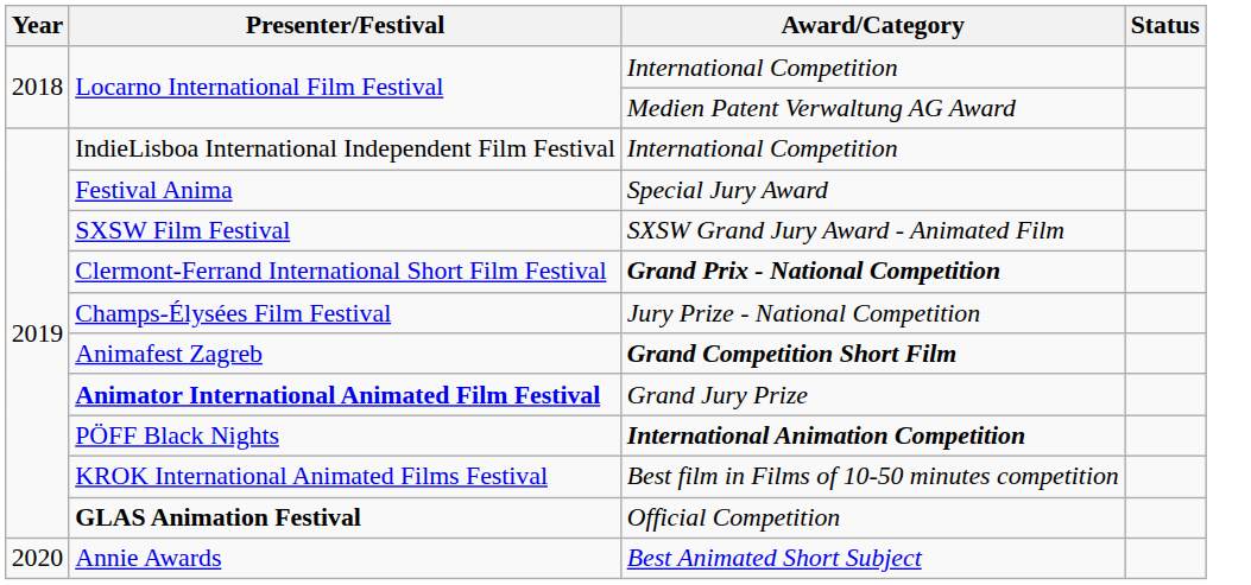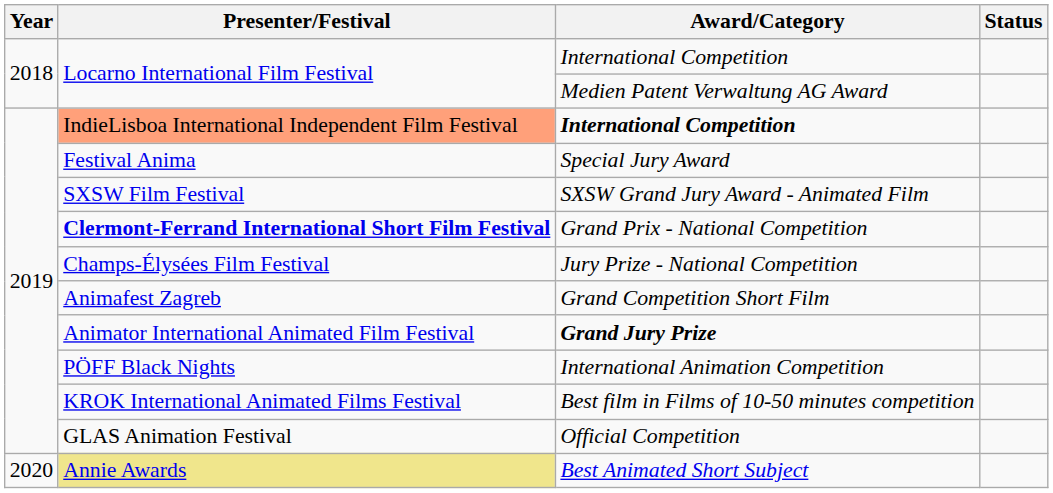IndieLisboa International Independent Film Festival | Presenter/Festival: no background -> lightsalmon background
IndieLisboa International Independent Film Festival | Award/Category: normal -> bold
Clermont-Ferrand International Short Film Festival | Presenter/Festival: normal -> bold
Clermont-Ferrand International Short Film Festival | Award/Category: bold -> normal
Animafest Zagreb | Award/Category: bold -> normal
Animator International Animated Film Festival | Presenter/Festival: bold -> normal
Animator International Animated Film Festival | Award/Category: normal -> bold
PÖFF Black Nights | Award/Category: bold -> normal
GLAS Animation Festival | Presenter/Festival: bold -> normal
Annie Awards | Presenter/Festival: no background -> khaki background
